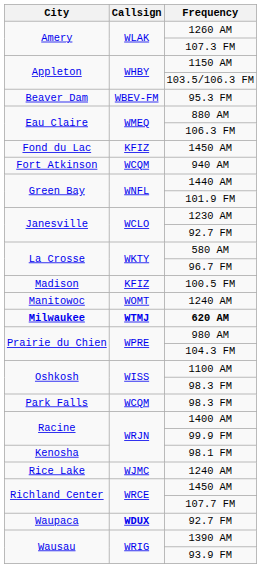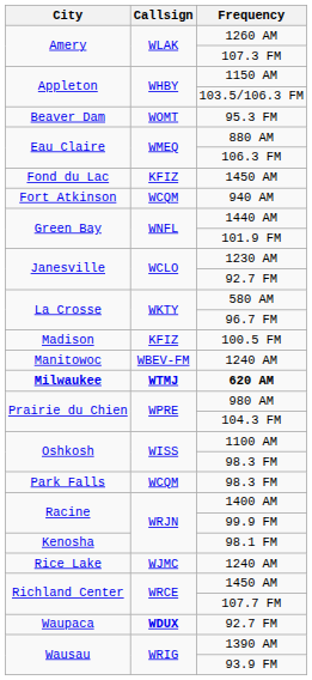95.3 FM | Callsign: WBEV-FM -> WOMT
Manitowoc / 1240 AM | Callsign: WOMT -> WBEV-FM
